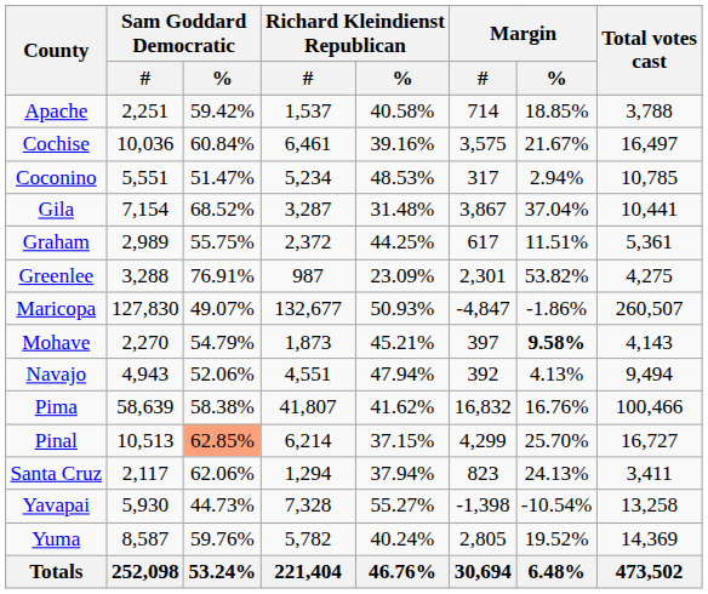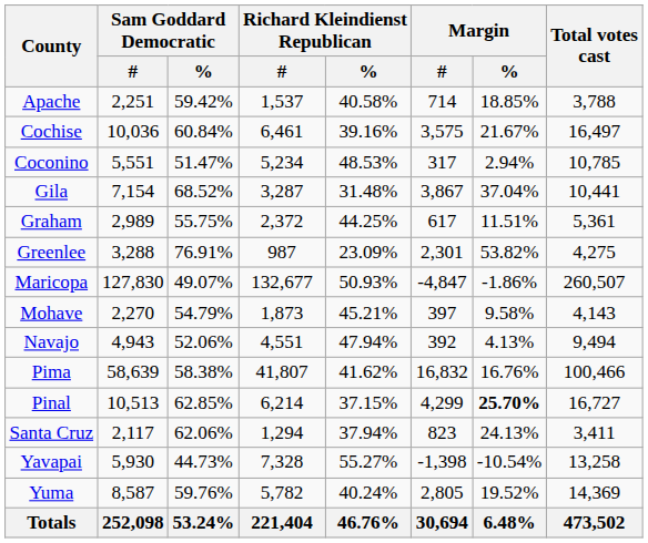Mohave | Margin / %: bold -> normal
Pinal | Sam Goddard Democratic / %: lightsalmon background -> no background
Pinal | Margin / %: normal -> bold
